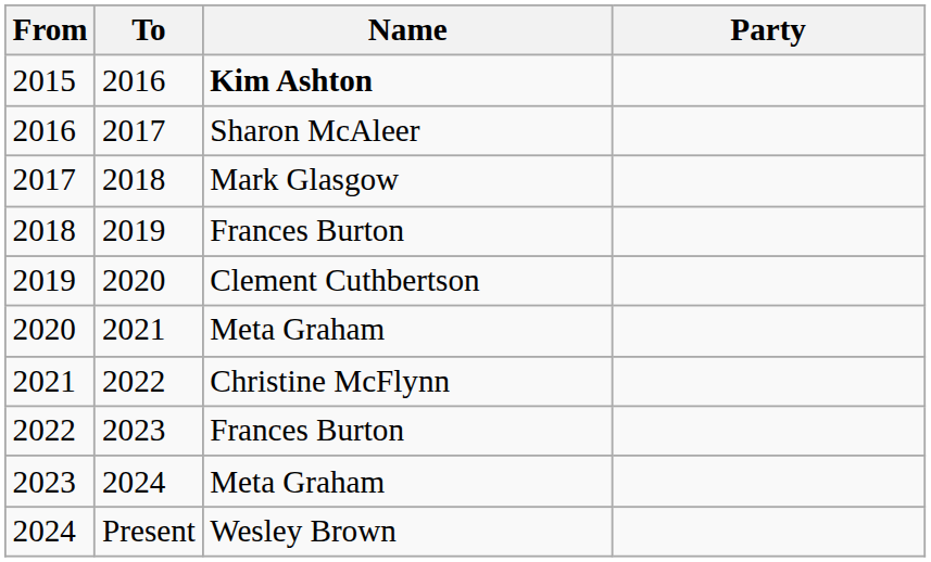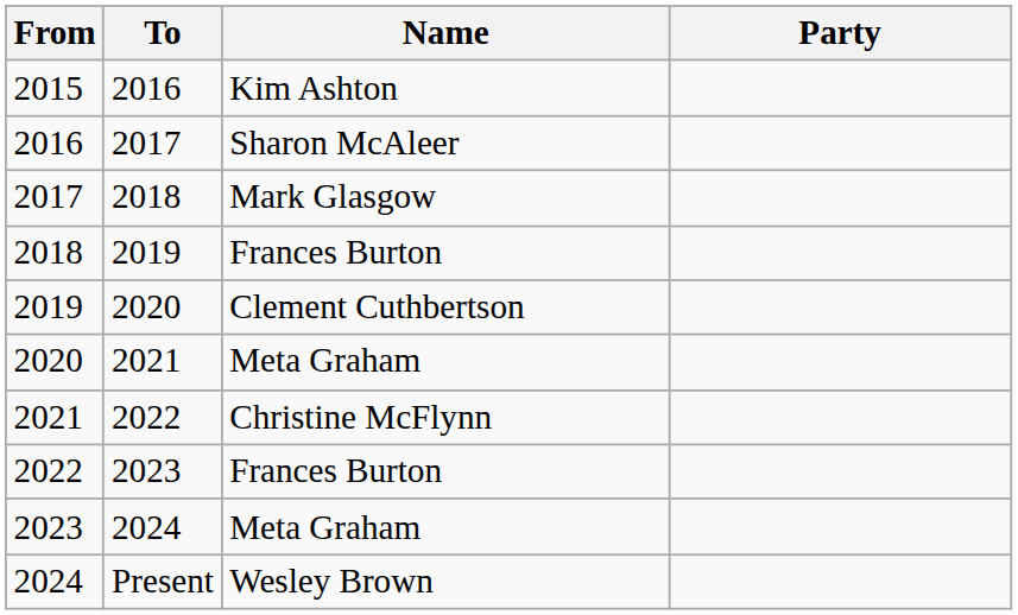2015 | Name: bold -> normal
